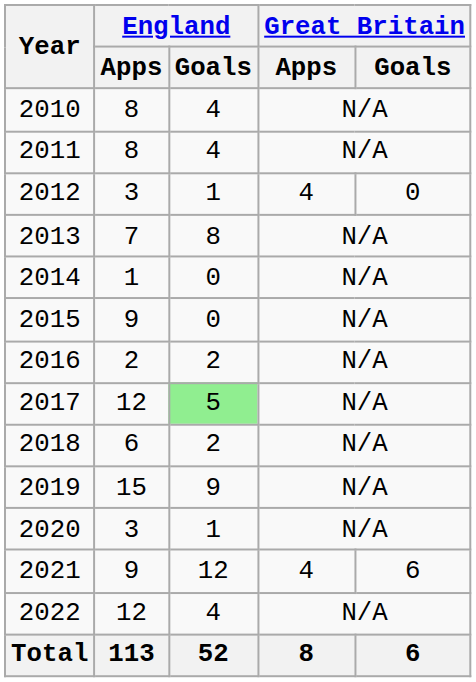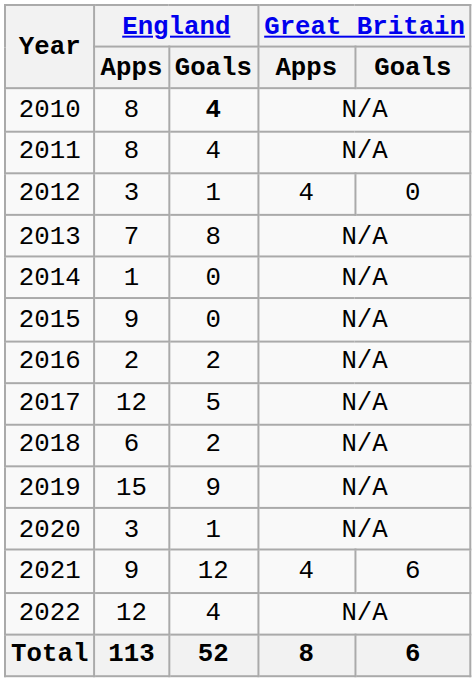2010 | England / Goals: normal -> bold
2017 | England / Goals: lightgreen background -> no background
